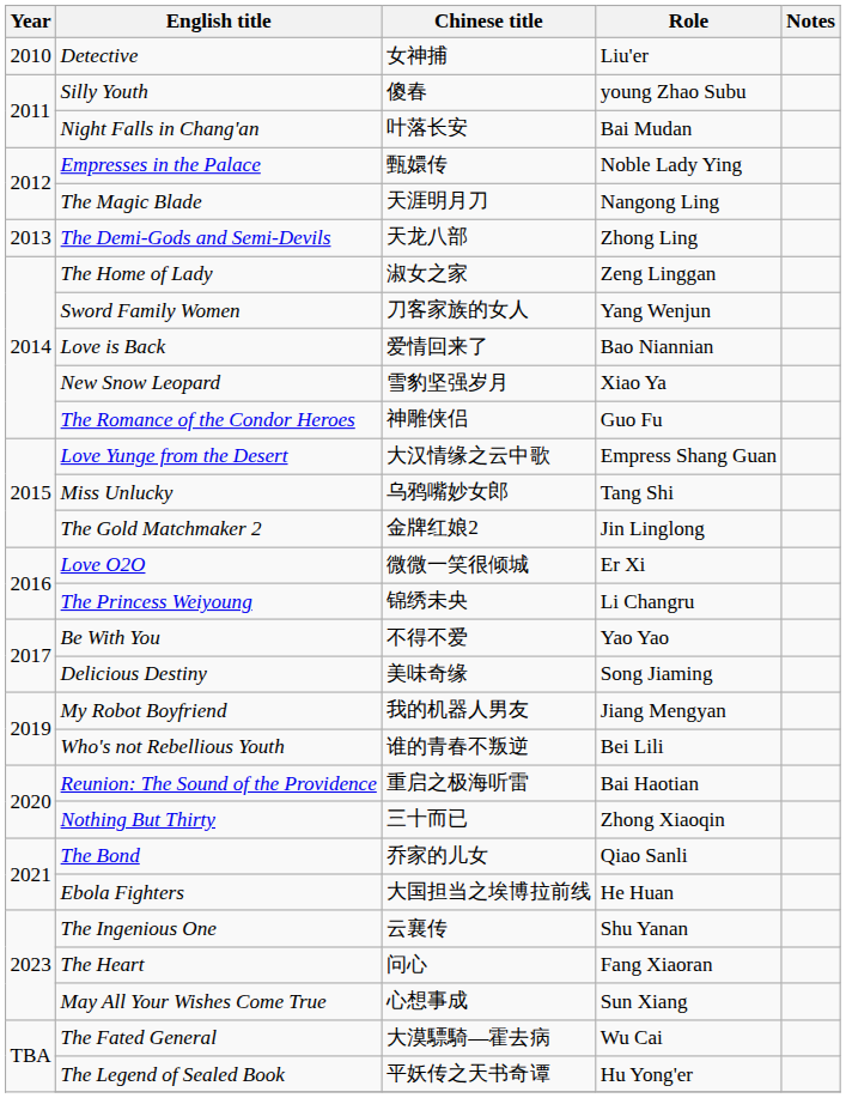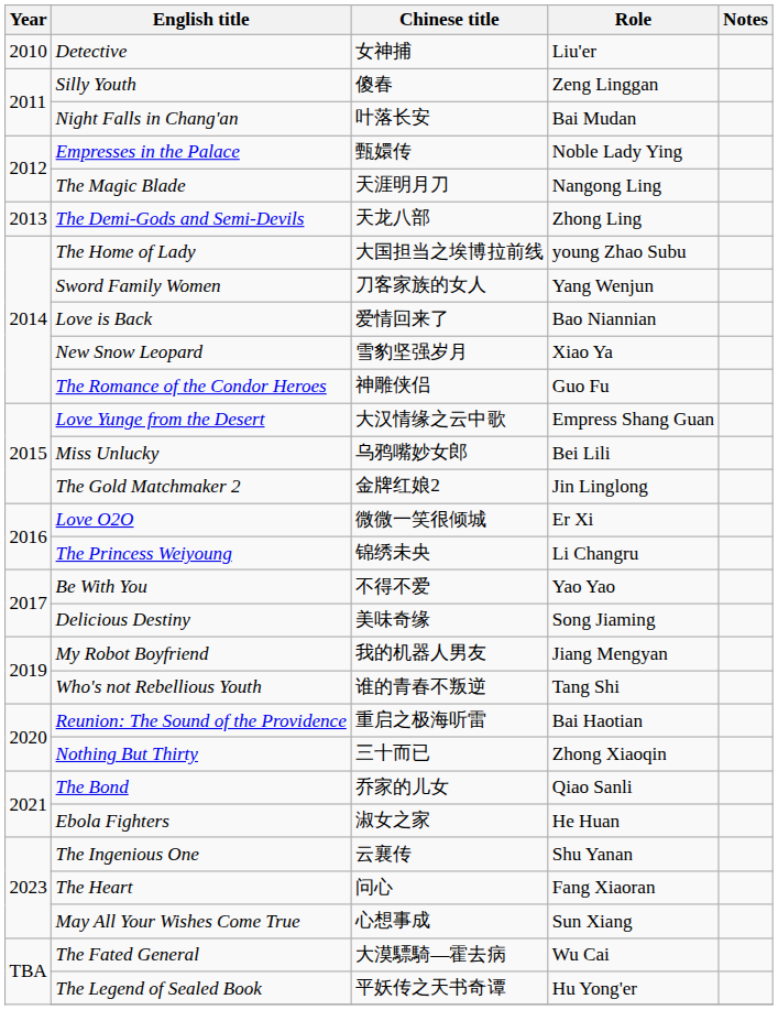Silly Youth | Role: young Zhao Subu -> Zeng Linggan
The Home of Lady | Chinese title: 淑女之家 -> 大国担当之埃博拉前线
The Home of Lady | Role: Zeng Linggan -> young Zhao Subu
Miss Unlucky | Role: Tang Shi -> Bei Lili
Who's not Rebellious Youth | Role: Bei Lili -> Tang Shi
Ebola Fighters | Chinese title: 大国担当之埃博拉前线 -> 淑女之家
